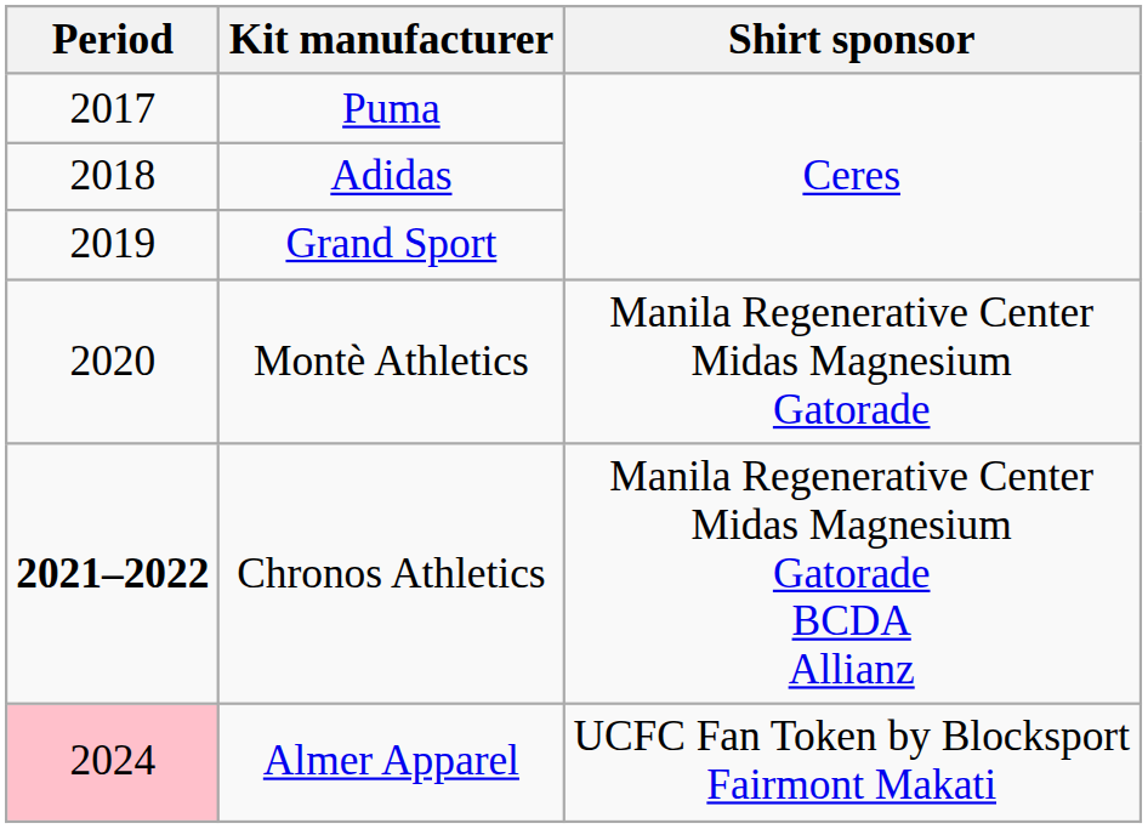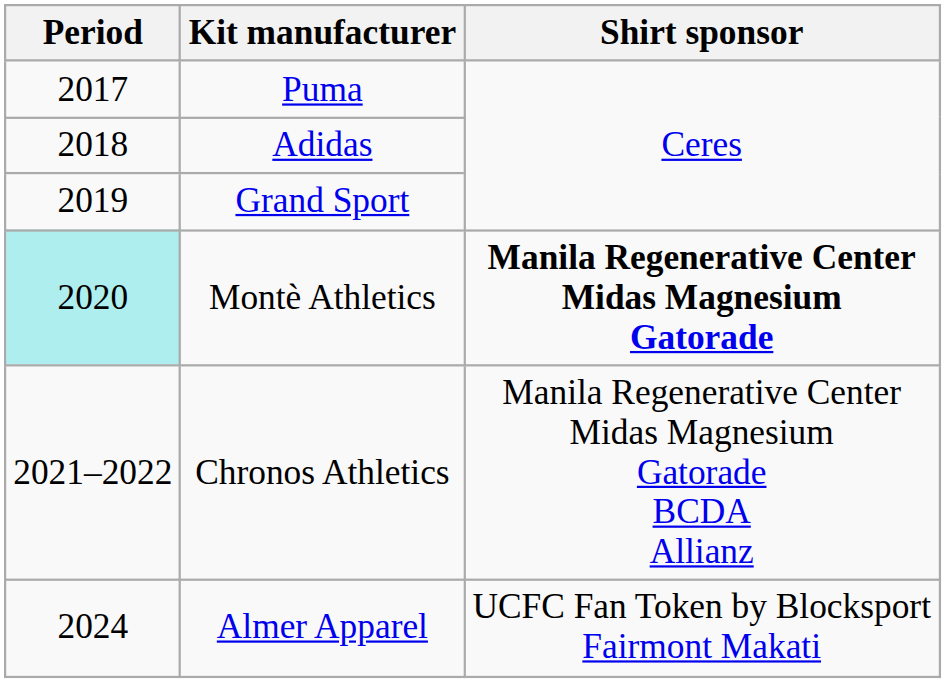Montè Athletics | Period: no background -> paleturquoise background
Montè Athletics | Shirt sponsor: normal -> bold
Chronos Athletics | Period: bold -> normal
Almer Apparel | Period: pink background -> no background
